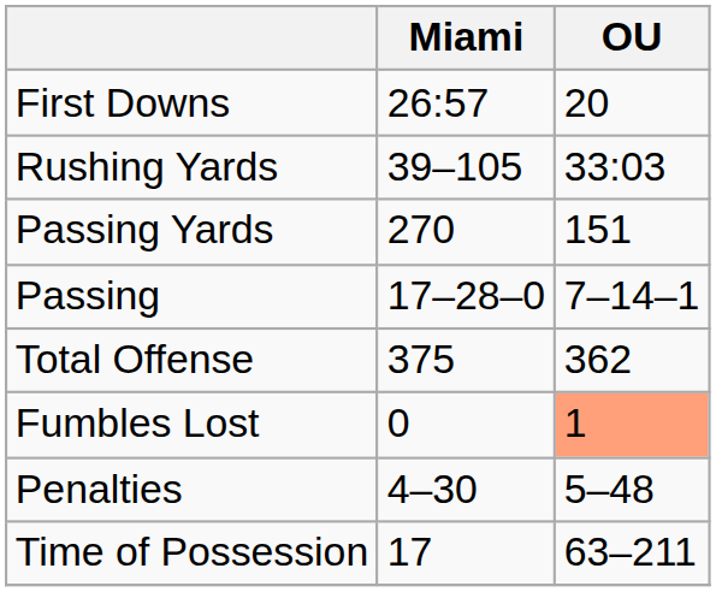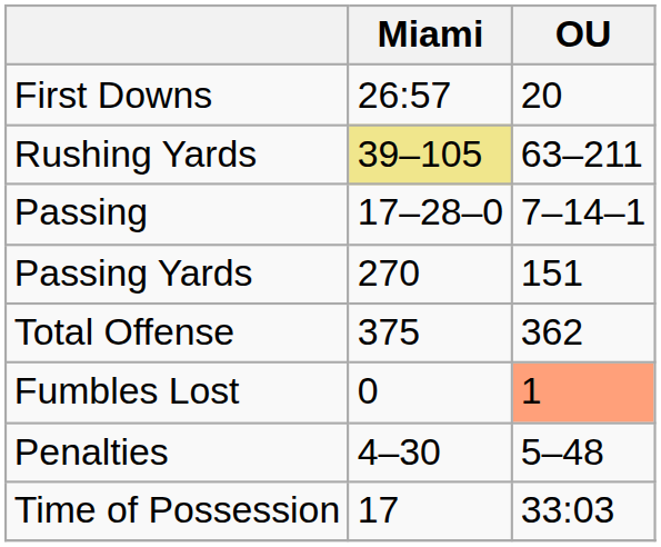Rushing Yards | Miami: no background -> khaki background
Rushing Yards | OU: 33:03 -> 63–211
rows swapped: Passing <-> Passing Yards
Time of Possession | OU: 63–211 -> 33:03
